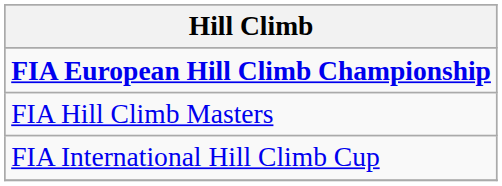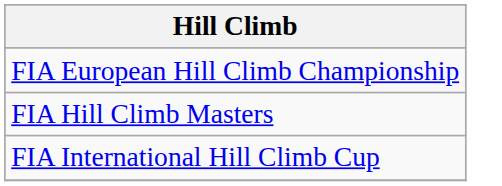row 2 | column 1: bold -> normal
